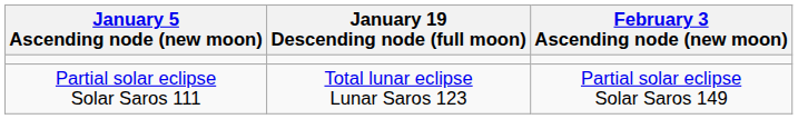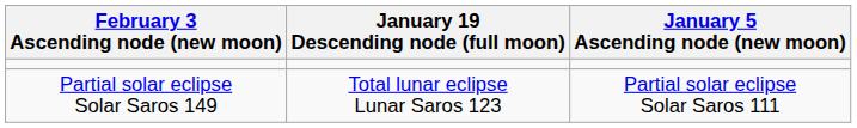columns swapped: January 5 Ascending node (new moon) <-> February 3 Ascending node (new moon)
